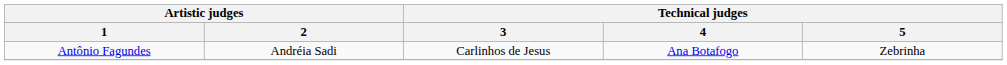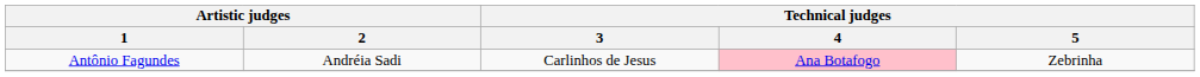Antônio Fagundes | Technical judges / 4: no background -> pink background
